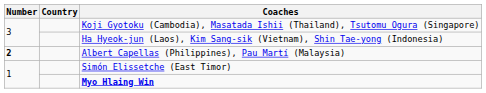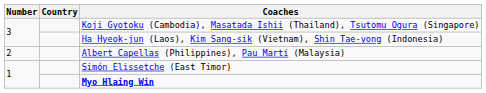Albert Capellas (Philippines), Pau Martí (Malaysia) | Number: bold -> normal
